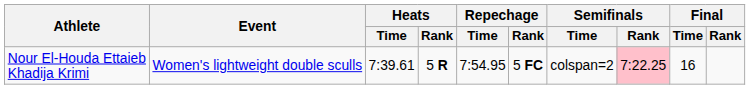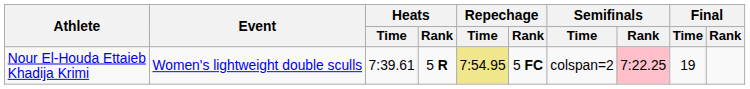Nour El-Houda Ettaieb Khadija Krimi | Repechage / Time: no background -> khaki background
Nour El-Houda Ettaieb Khadija Krimi | Final / Time: 16 -> 19
